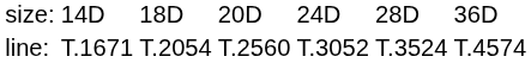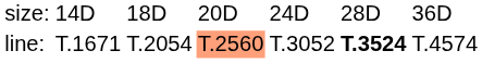line: | column 4: no background -> lightsalmon background
line: | column 6: normal -> bold
